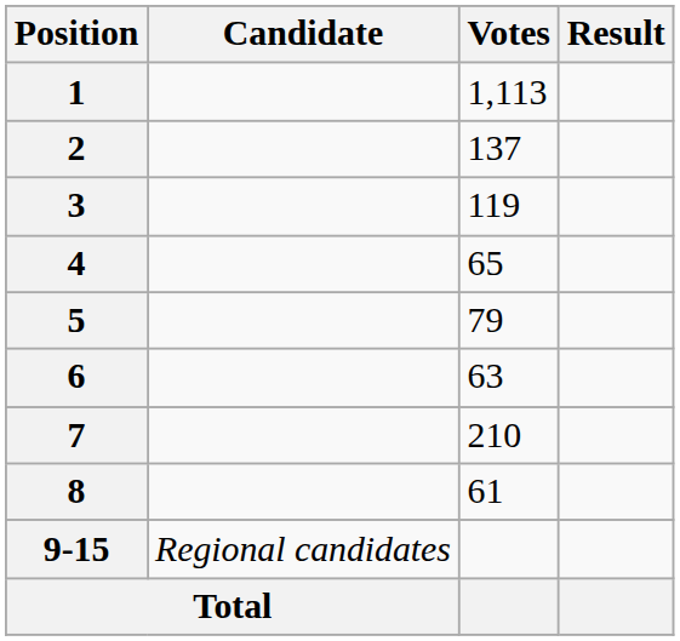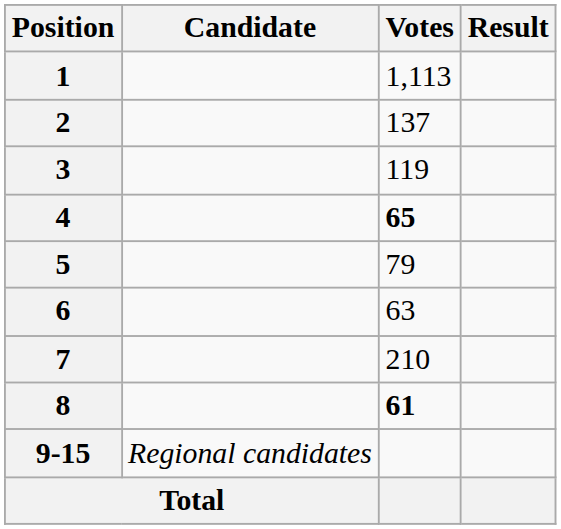4 | Votes: normal -> bold
8 | Votes: normal -> bold
